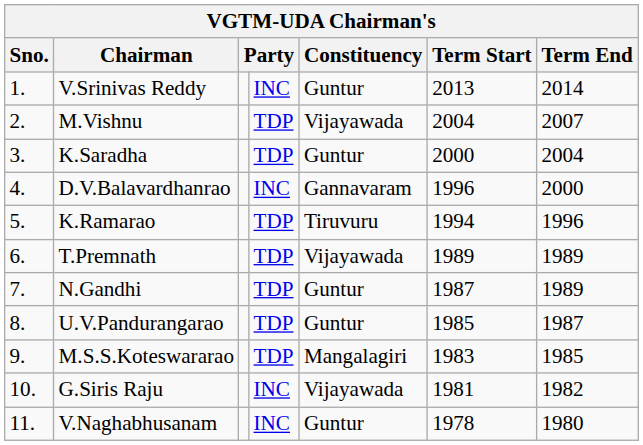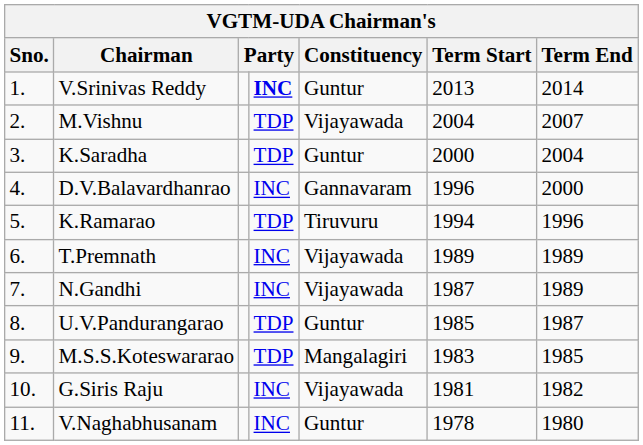V.Srinivas Reddy | column 4: normal -> bold
T.Premnath | column 4: TDP -> INC
N.Gandhi | column 4: TDP -> INC
N.Gandhi | Constituency: Guntur -> Vijayawada
